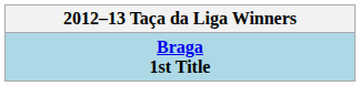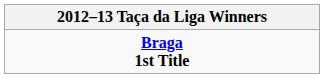row 2 | column 1: lightblue background -> no background
